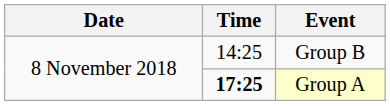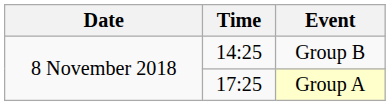Group A | Time: bold -> normal
